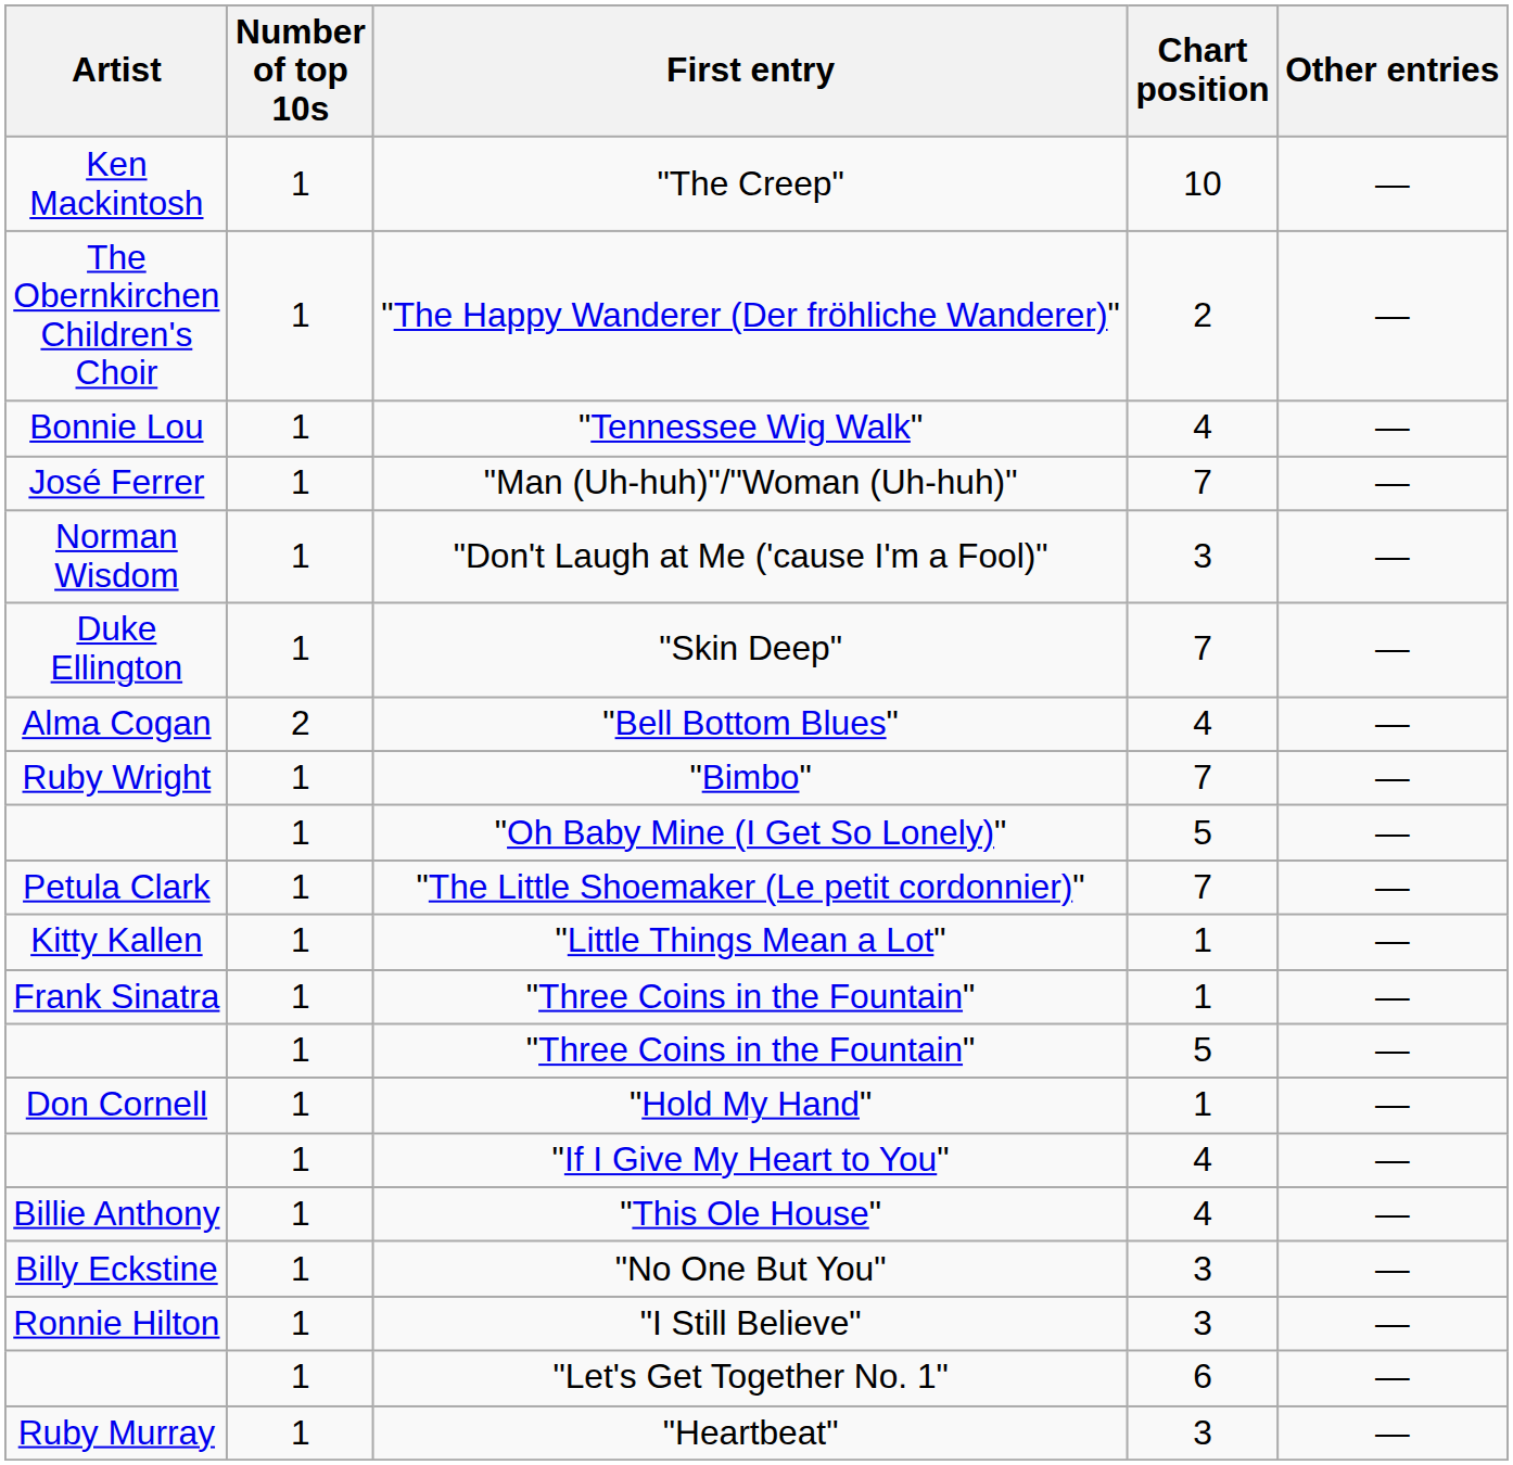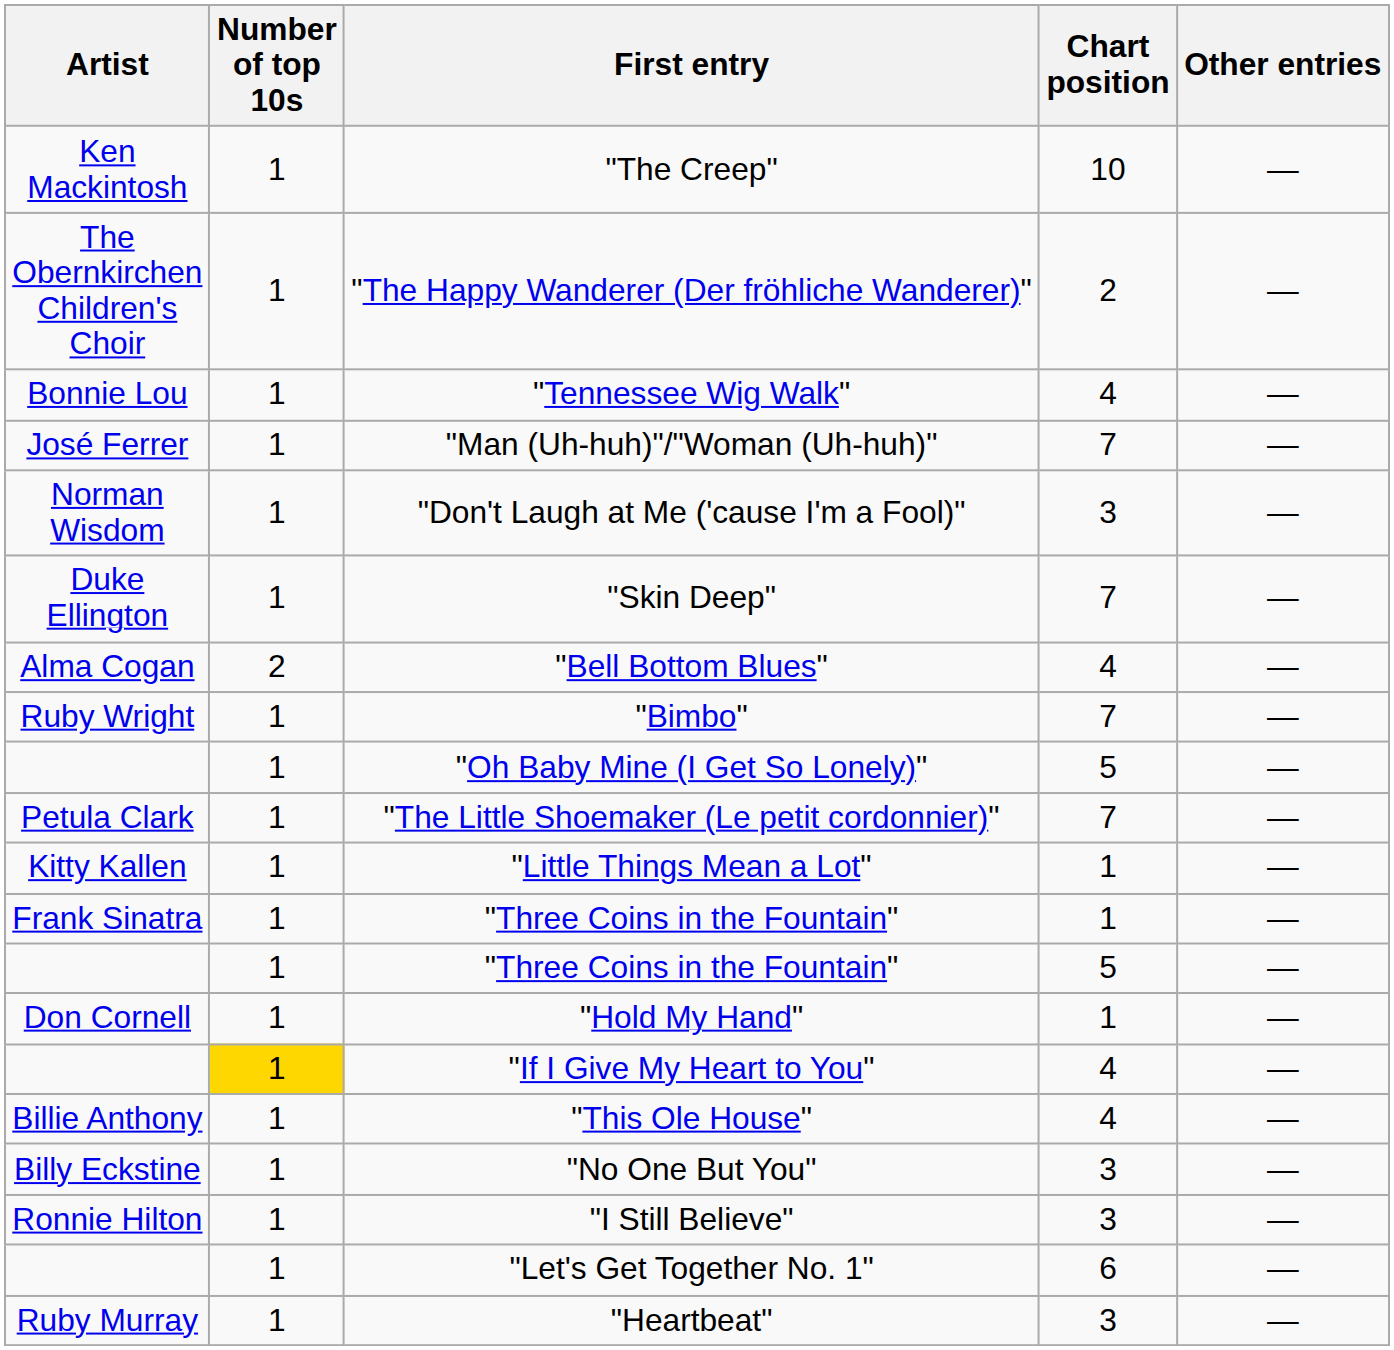"If I Give My Heart to You" | Number of top 10s: no background -> gold background
